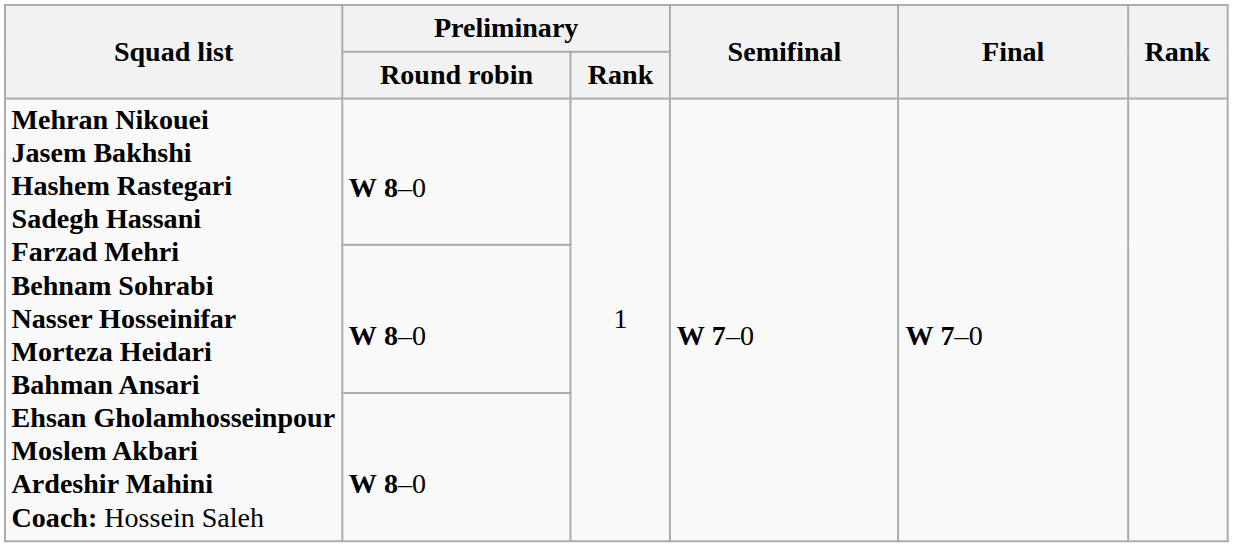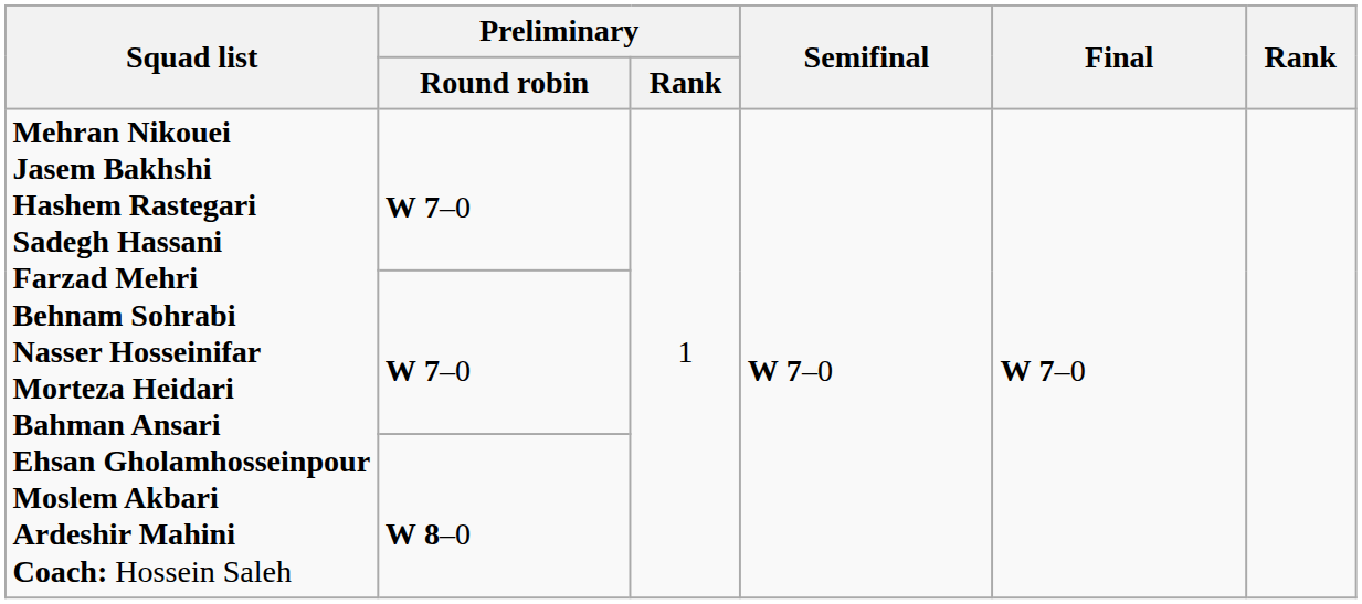row 3 | Preliminary / Round robin: W 8–0 -> W 7–0
row 4 | Preliminary / Round robin: W 8–0 -> W 7–0
